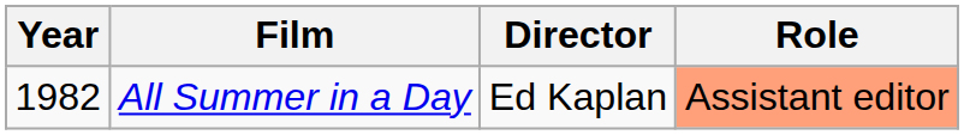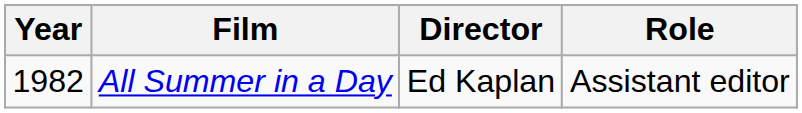row 2 | Role: lightsalmon background -> no background
